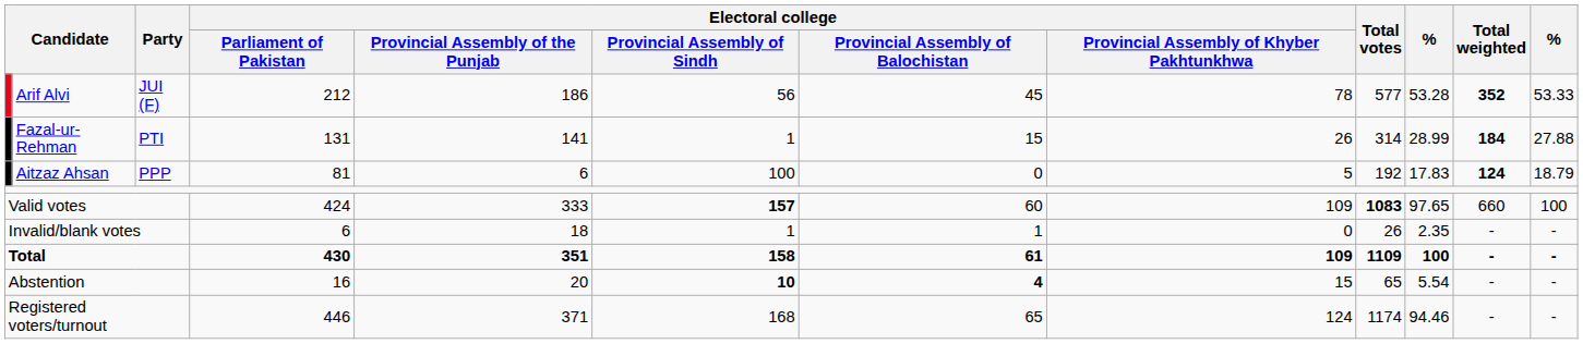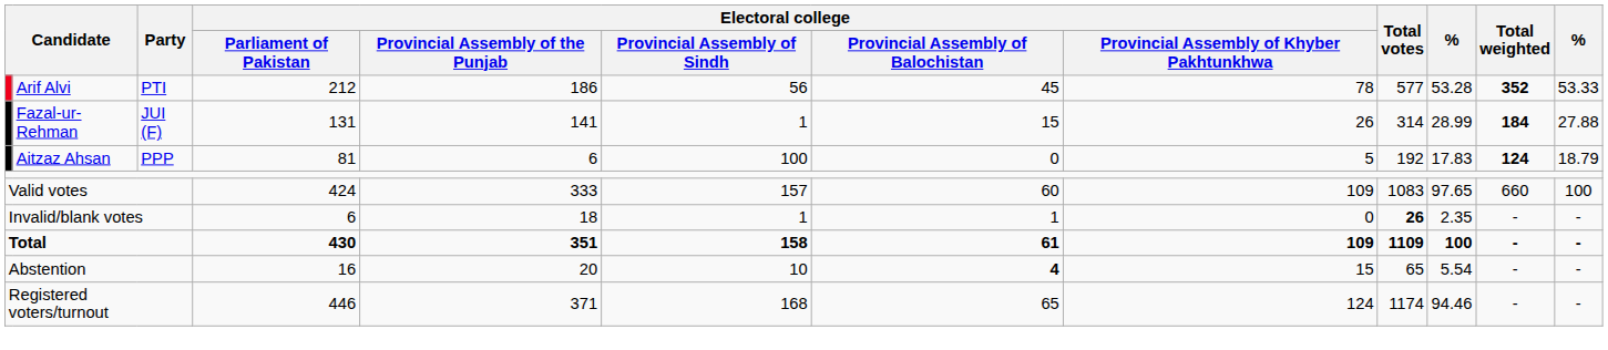Arif Alvi | Party: JUI (F) -> PTI
Fazal-ur-Rehman | Party: PTI -> JUI (F)
Valid votes | Electoral college / Provincial Assembly of Sindh: bold -> normal
Valid votes | Total votes: bold -> normal
Invalid/blank votes | Total votes: normal -> bold
Abstention | Electoral college / Provincial Assembly of Sindh: bold -> normal
